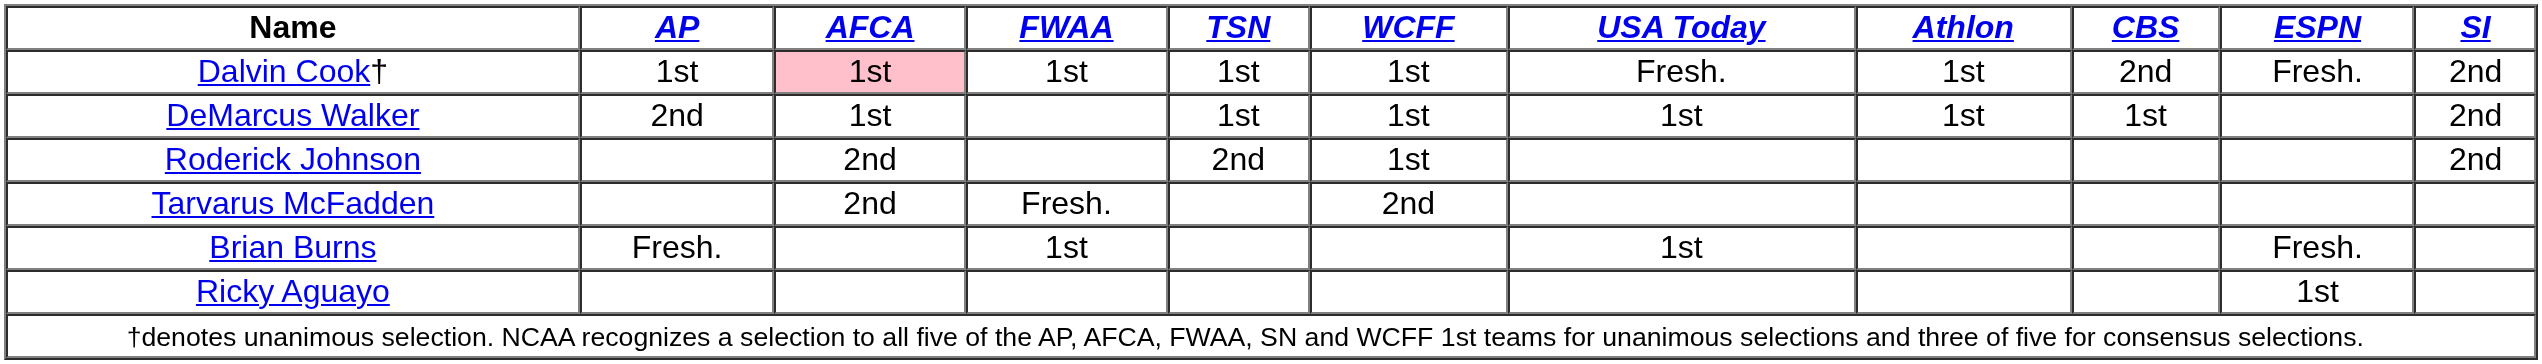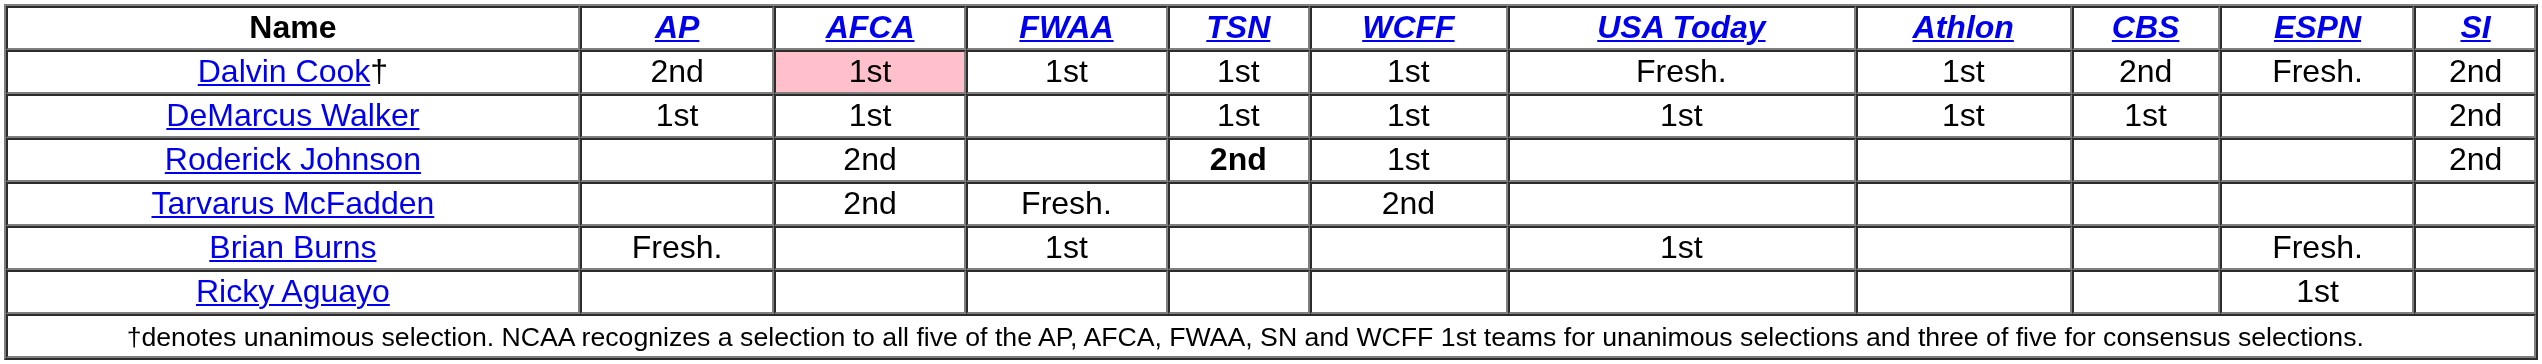Dalvin Cook† | AP: 1st -> 2nd
DeMarcus Walker | AP: 2nd -> 1st
Roderick Johnson | TSN: normal -> bold
